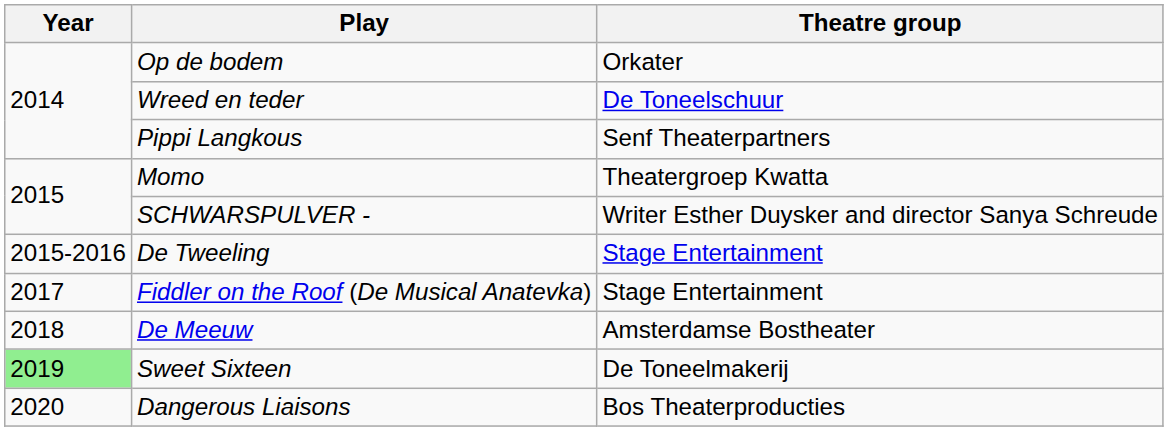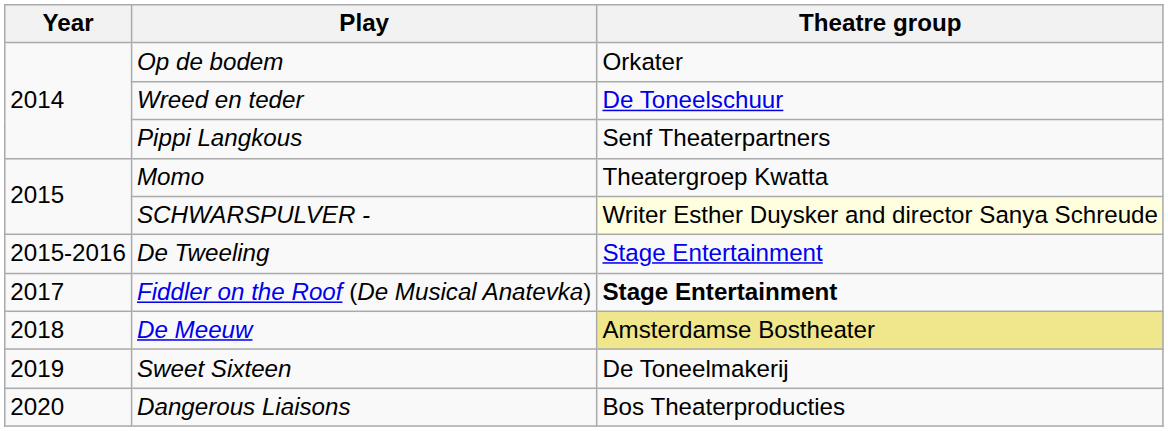SCHWARSPULVER - | Theatre group: no background -> lightyellow background
Fiddler on the Roof (De Musical Anatevka) | Theatre group: normal -> bold
De Meeuw | Theatre group: no background -> khaki background
Sweet Sixteen | Year: lightgreen background -> no background
